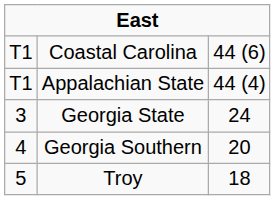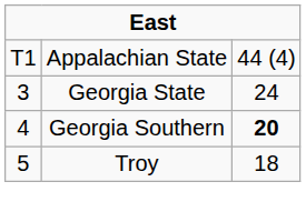- row: T1 | Coastal Carolina | 44 (6)
Georgia Southern | column 3: normal -> bold
